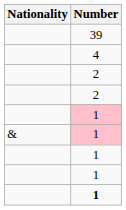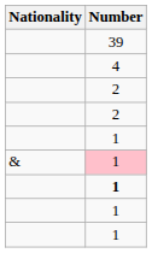row 6 | Number: pink background -> no background
row 8 | Number: normal -> bold
row 10 | Number: bold -> normal
